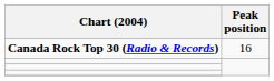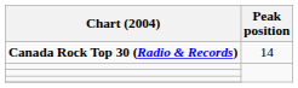row 2 | Peak position: 16 -> 14
